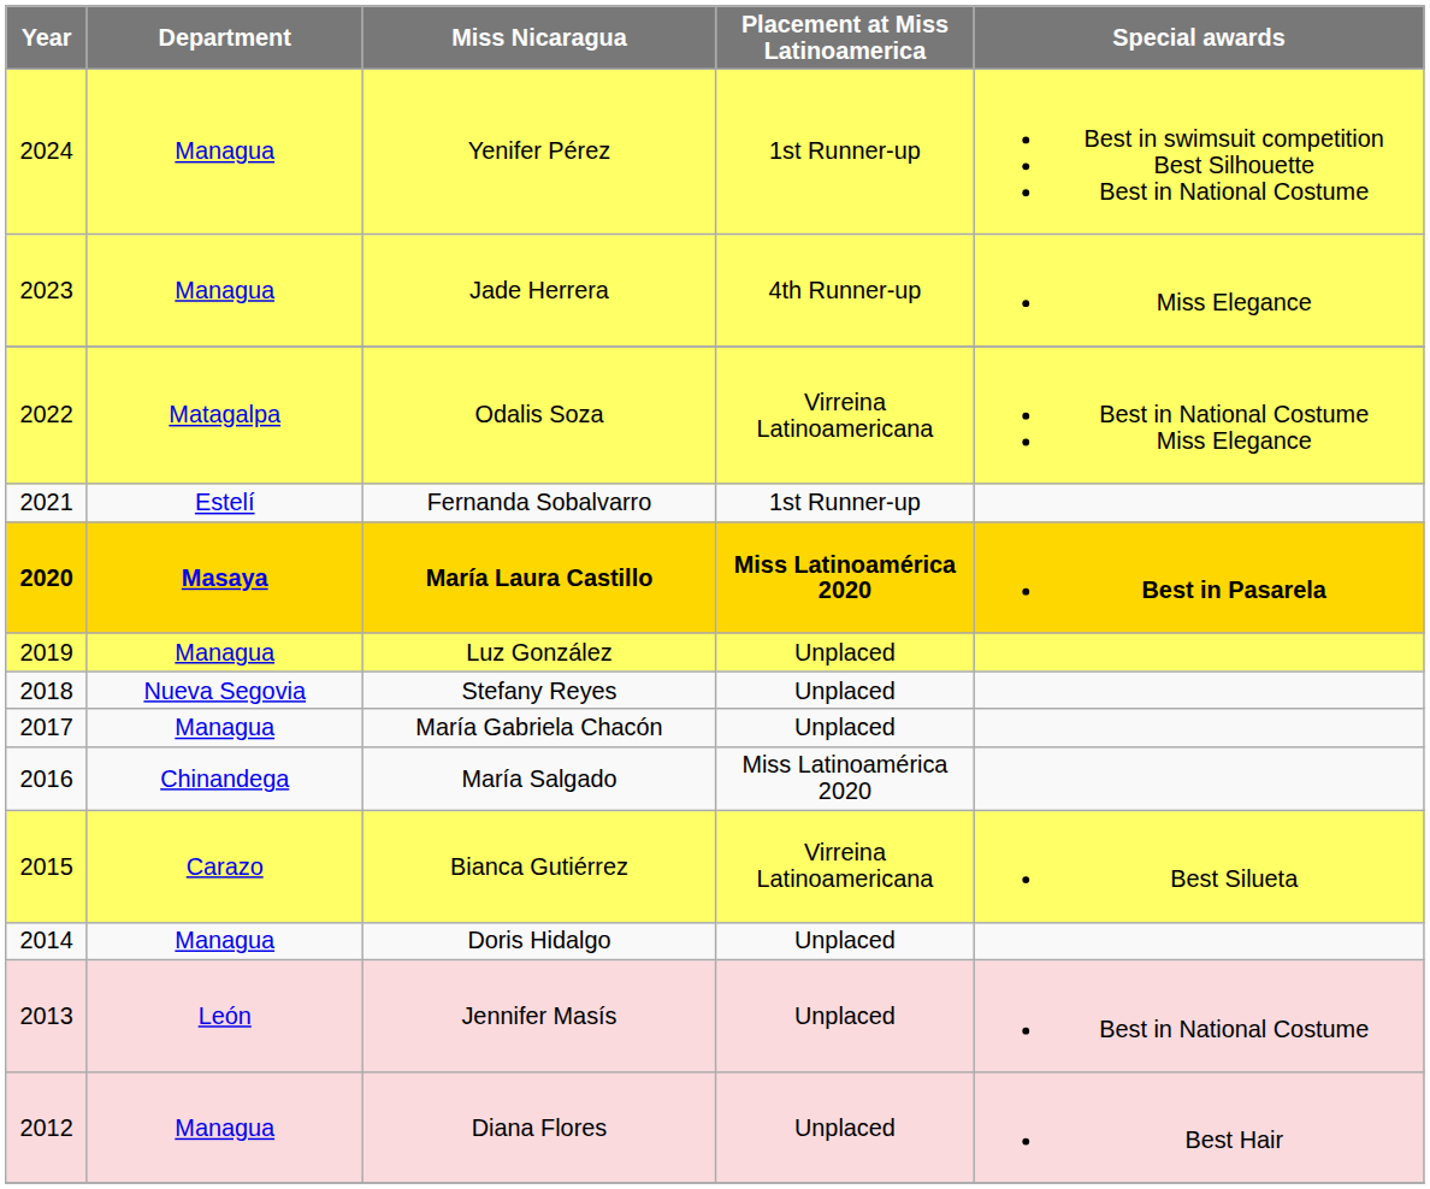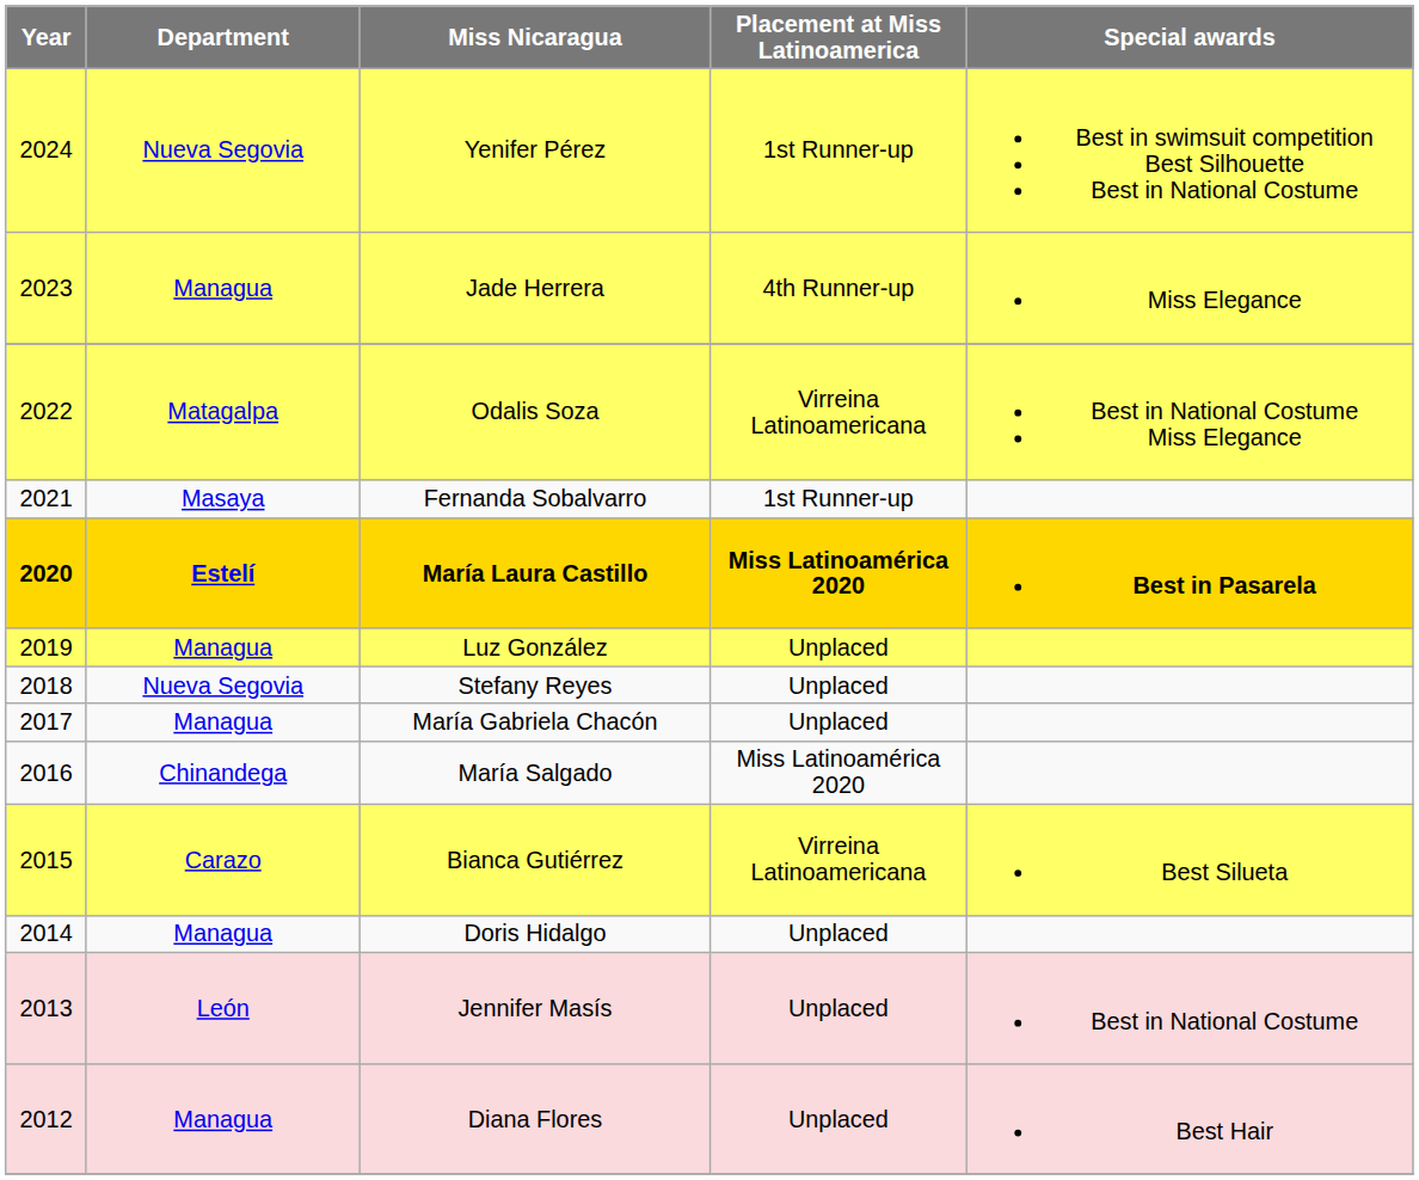Yenifer Pérez | Department: Managua -> Nueva Segovia
Fernanda Sobalvarro | Department: Estelí -> Masaya
María Laura Castillo | Department: Masaya -> Estelí
